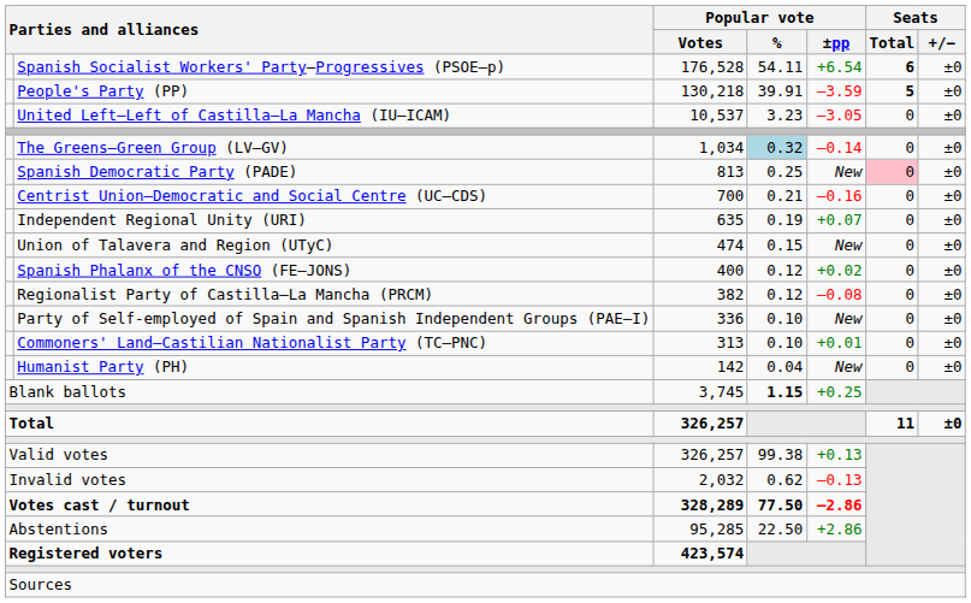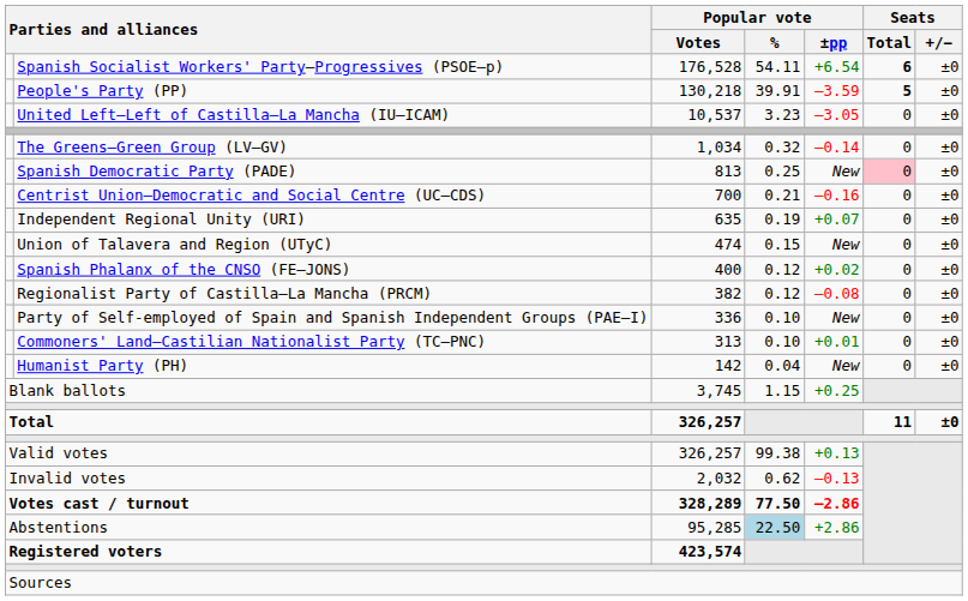The Greens–Green Group (LV–GV) | Popular vote / %: lightblue background -> no background
Blank ballots | Popular vote / %: bold -> normal
Abstentions | Popular vote / %: no background -> lightblue background
